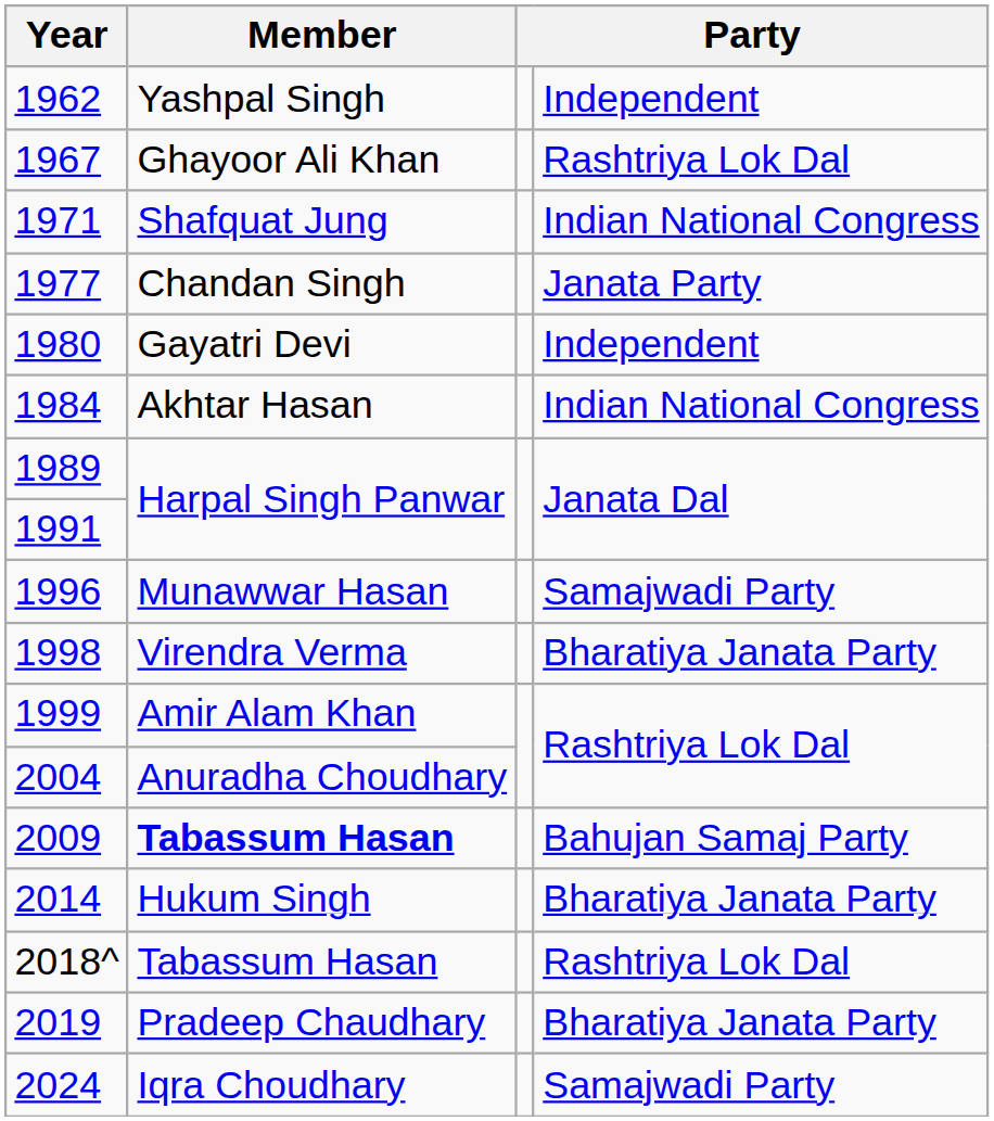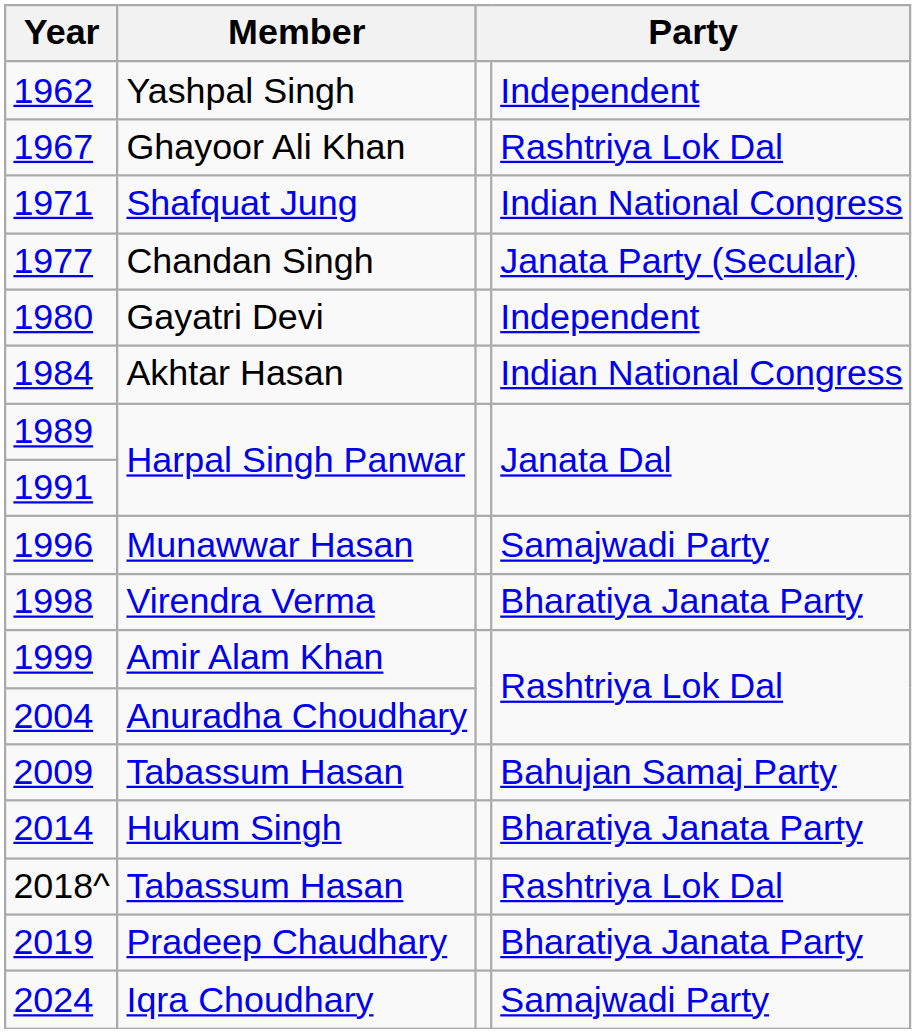1977 | column 4: Janata Party -> Janata Party (Secular)
2009 | Member: bold -> normal
